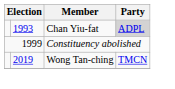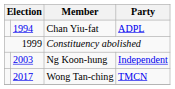Chan Yiu-fat | column 2: 1993 -> 1994
Chan Yiu-fat | Party: lightgrey background -> no background
+ row: 2003 | Ng Koon-hung | Independent
Wong Tan-ching | column 2: 2019 -> 2017
